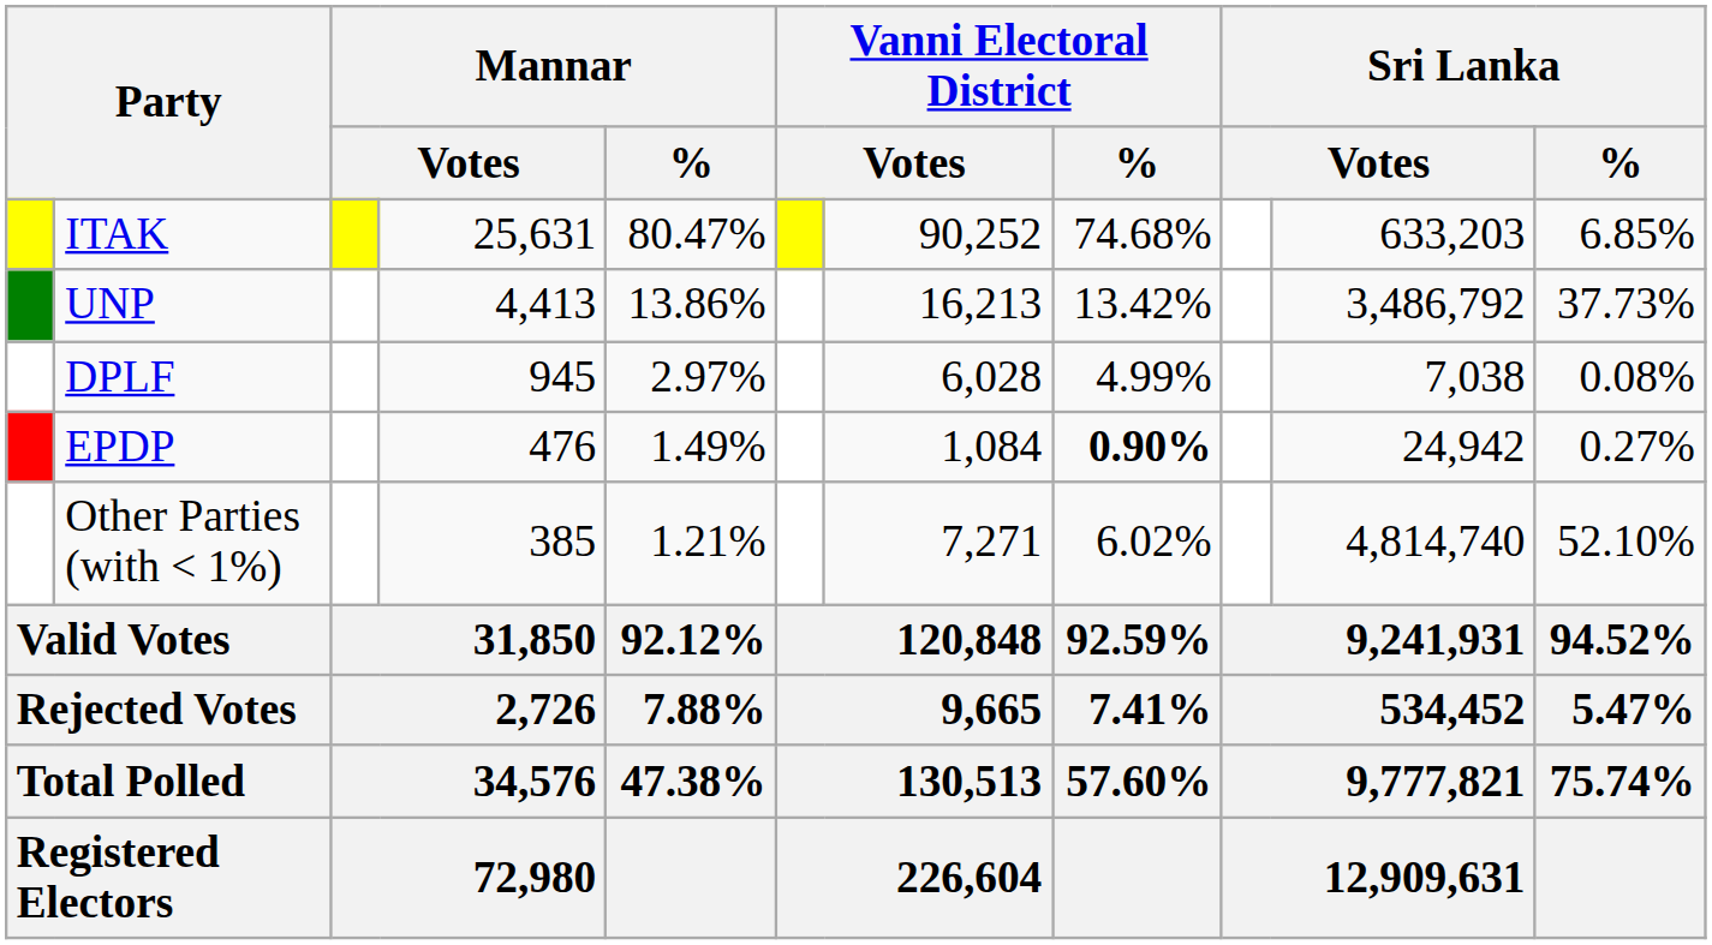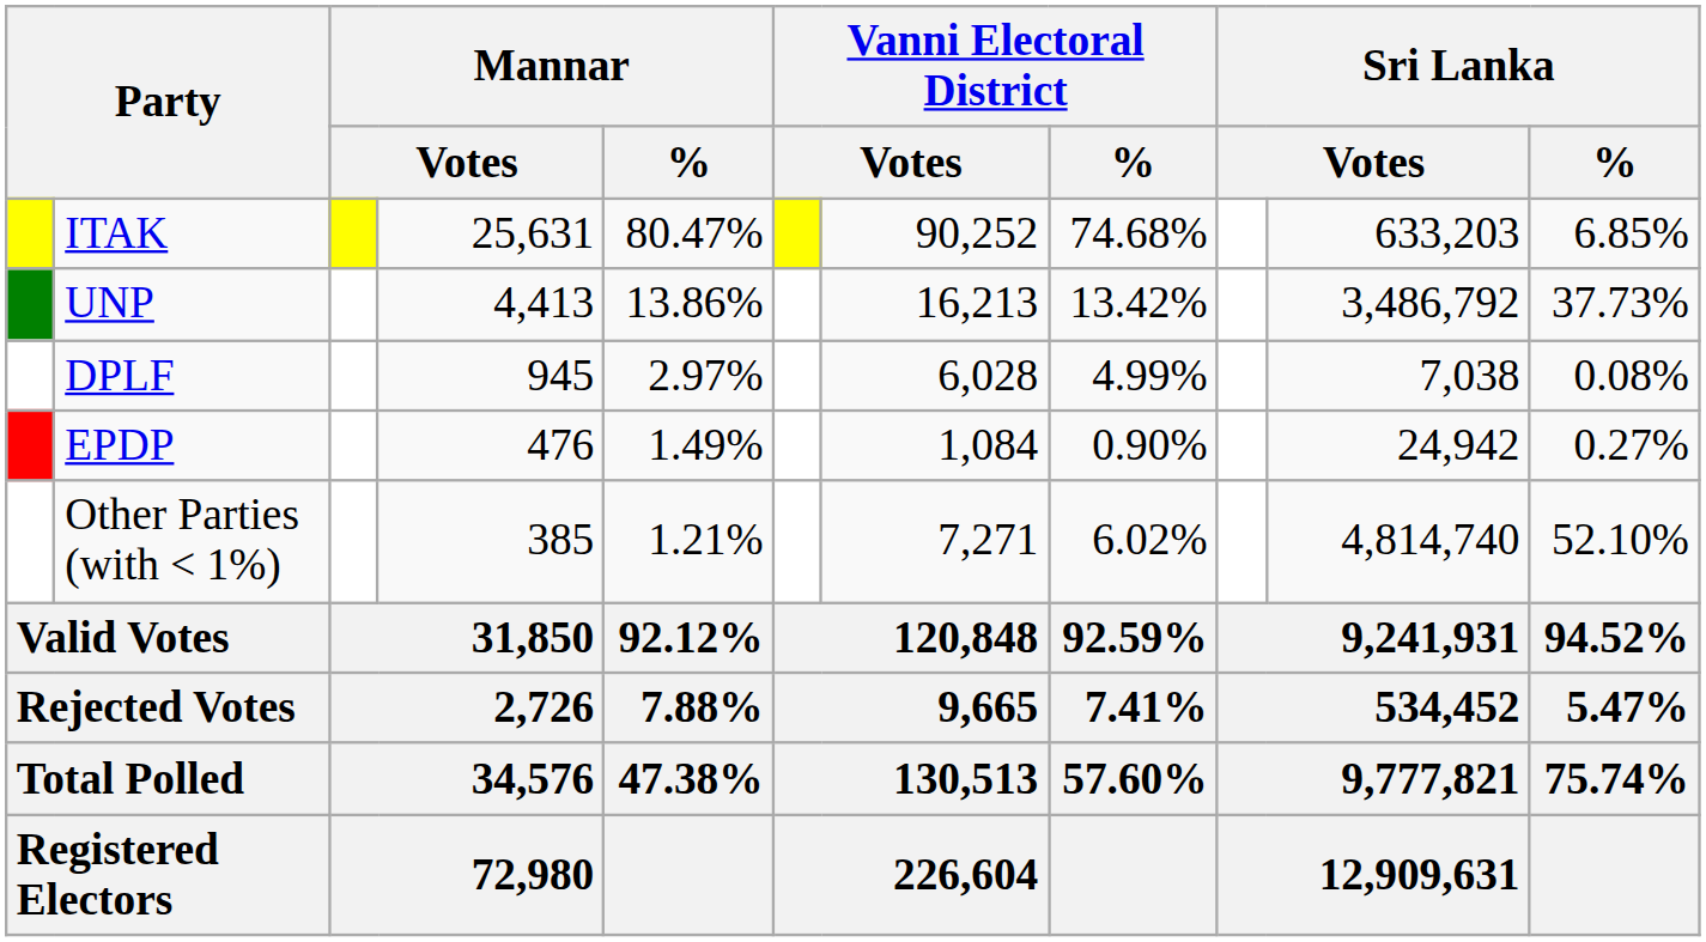EPDP | Vanni Electoral District / %: bold -> normal
